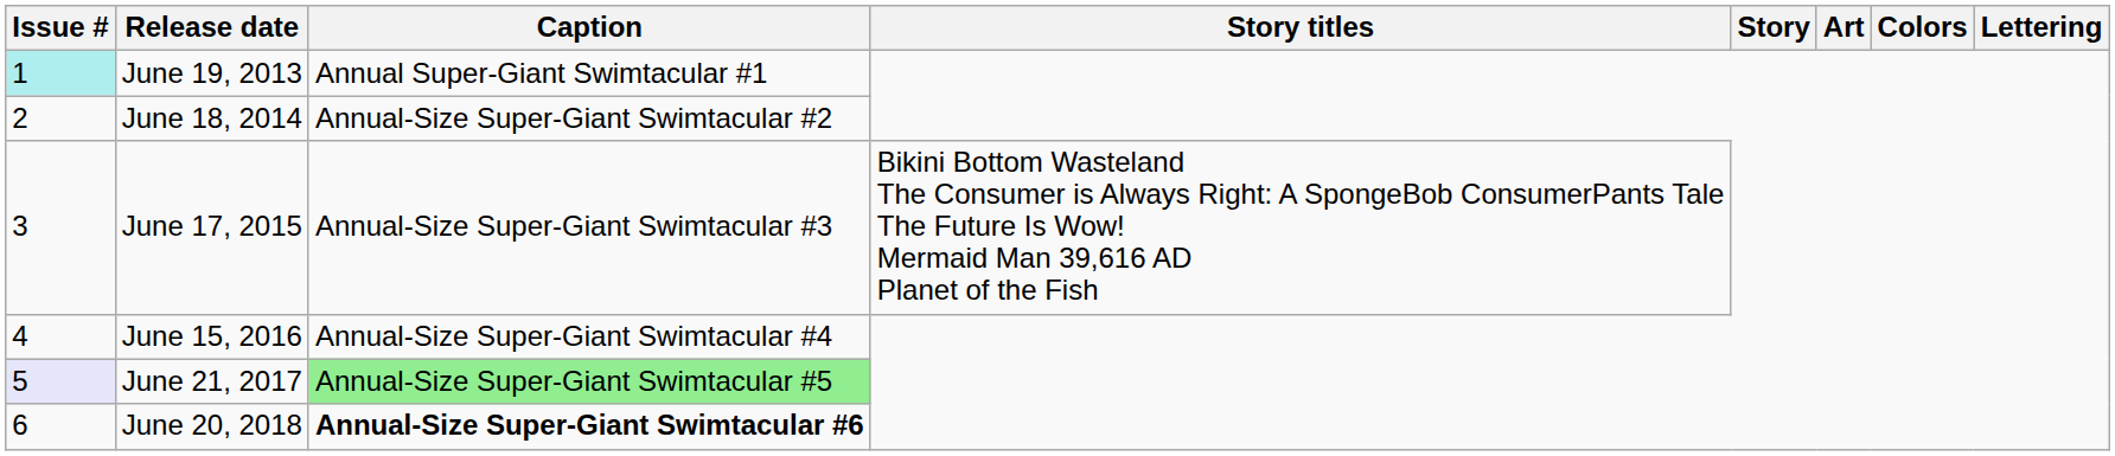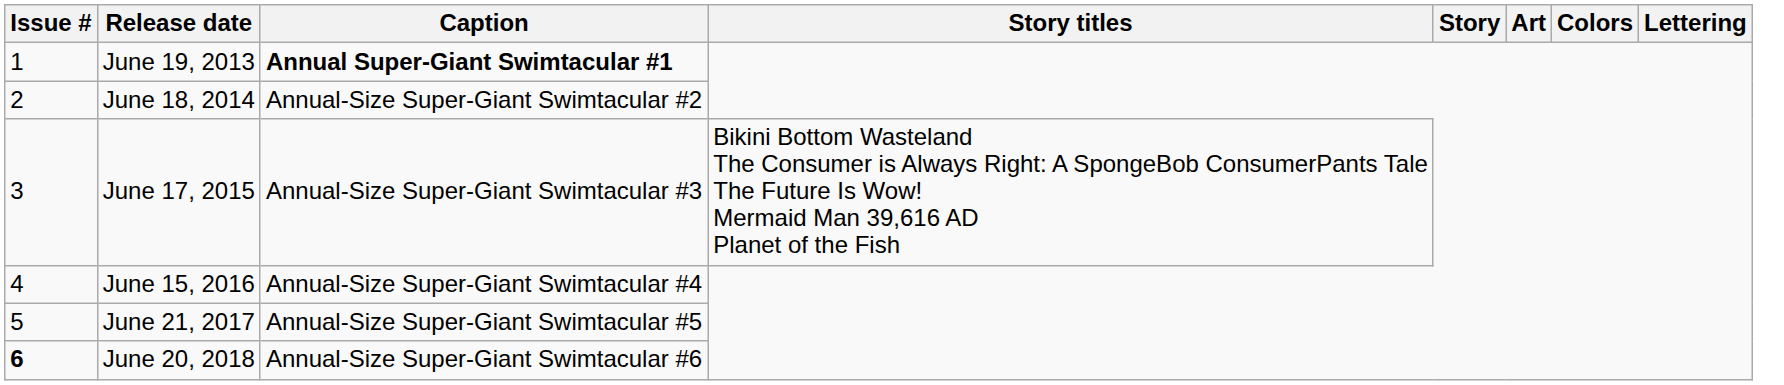June 19, 2013 | Issue #: paleturquoise background -> no background
June 19, 2013 | Caption: normal -> bold
June 21, 2017 | Issue #: lavender background -> no background
June 21, 2017 | Caption: lightgreen background -> no background
June 20, 2018 | Issue #: normal -> bold
June 20, 2018 | Caption: bold -> normal
